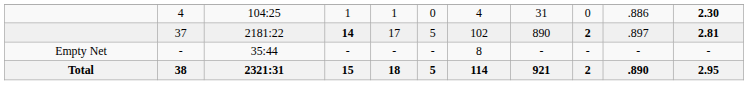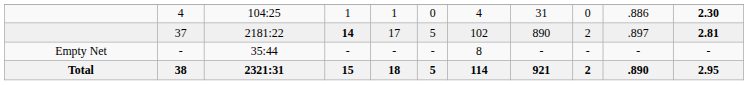37 | column 9: bold -> normal
